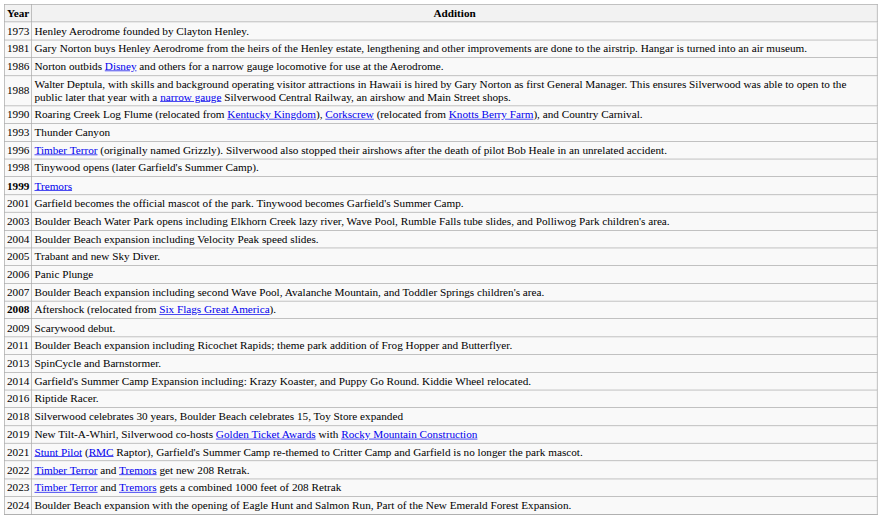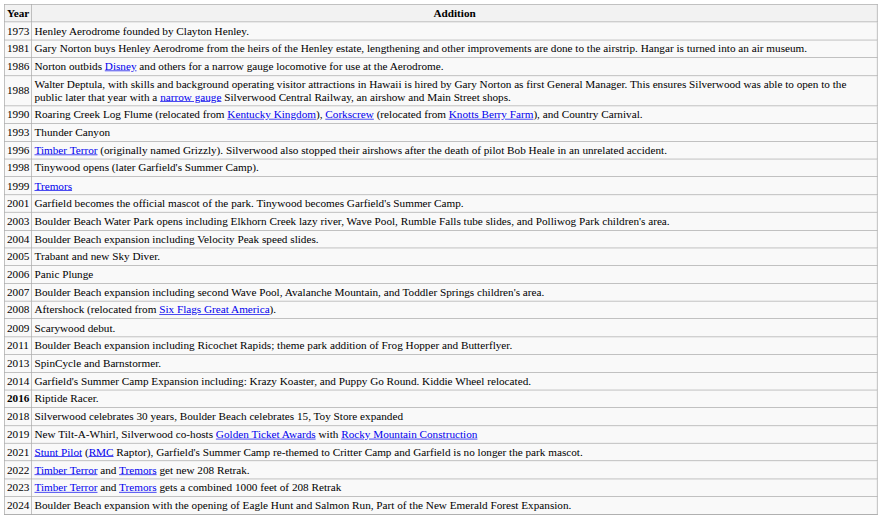Tremors | Year: bold -> normal
Aftershock (relocated from Six Flags Great America). | Year: bold -> normal
Riptide Racer. | Year: normal -> bold
